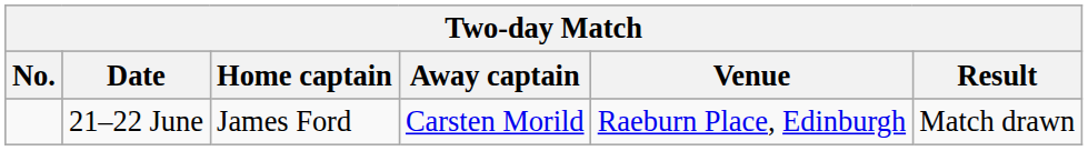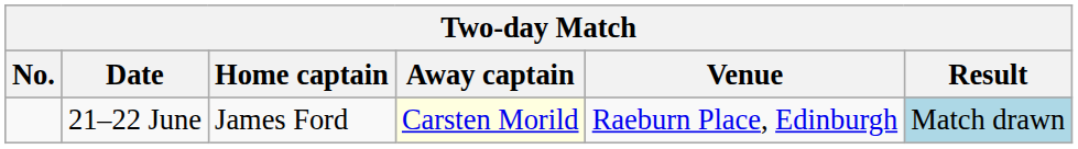21–22 June | Away captain: no background -> lightyellow background
21–22 June | Result: no background -> lightblue background
